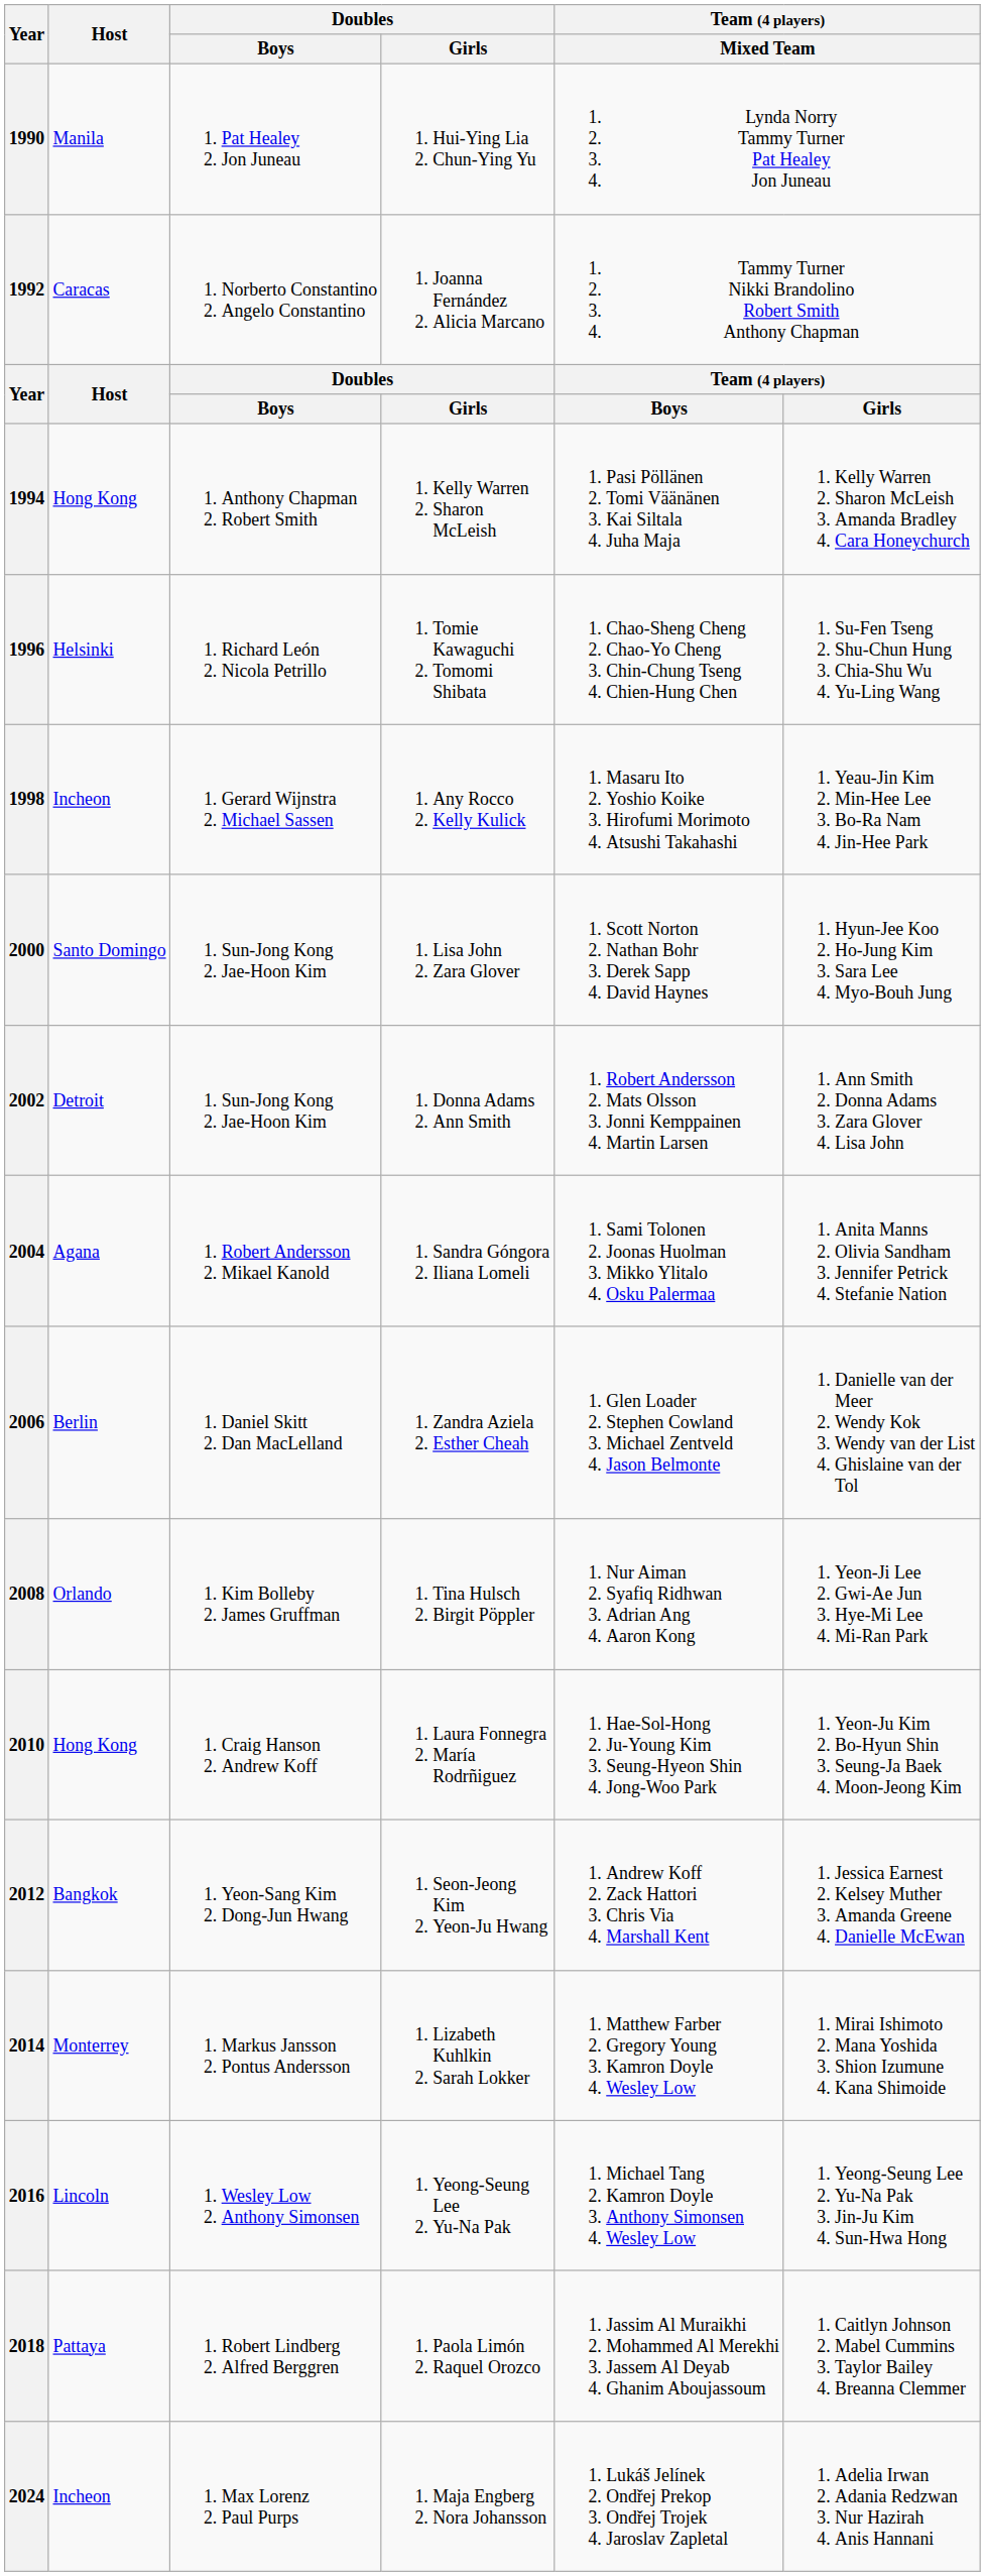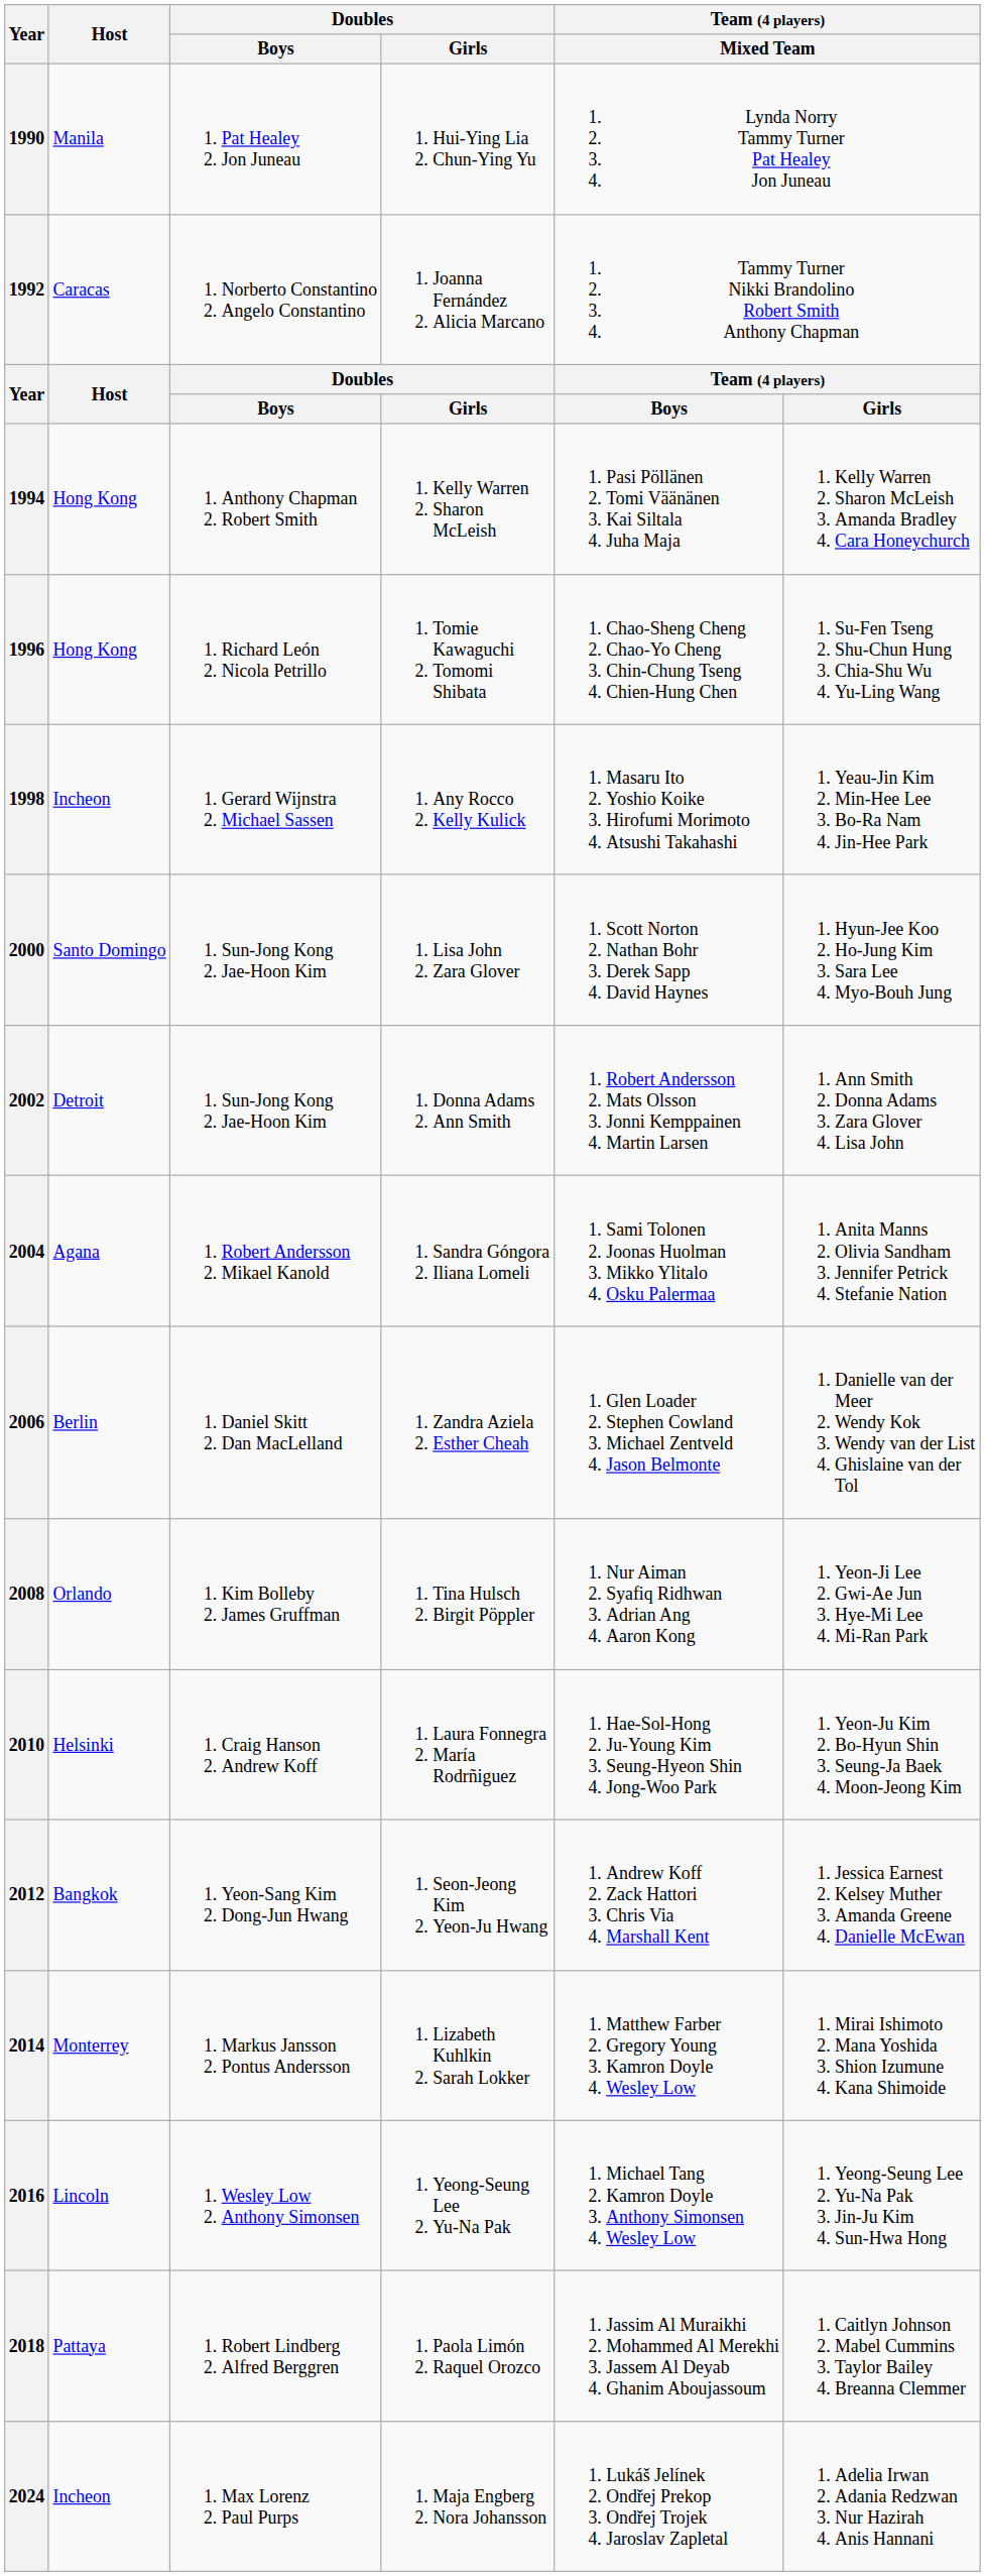1996 | Host: Helsinki -> Hong Kong
2010 | Host: Hong Kong -> Helsinki
